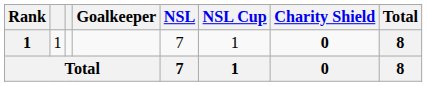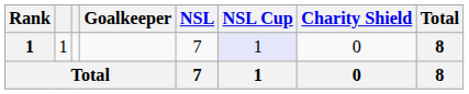row 2 | NSL Cup: no background -> lavender background
row 2 | Charity Shield: bold -> normal
